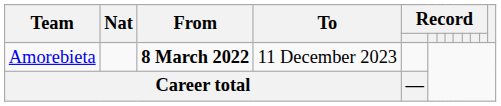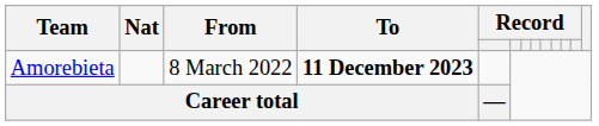Amorebieta | From: bold -> normal
Amorebieta | To: normal -> bold
